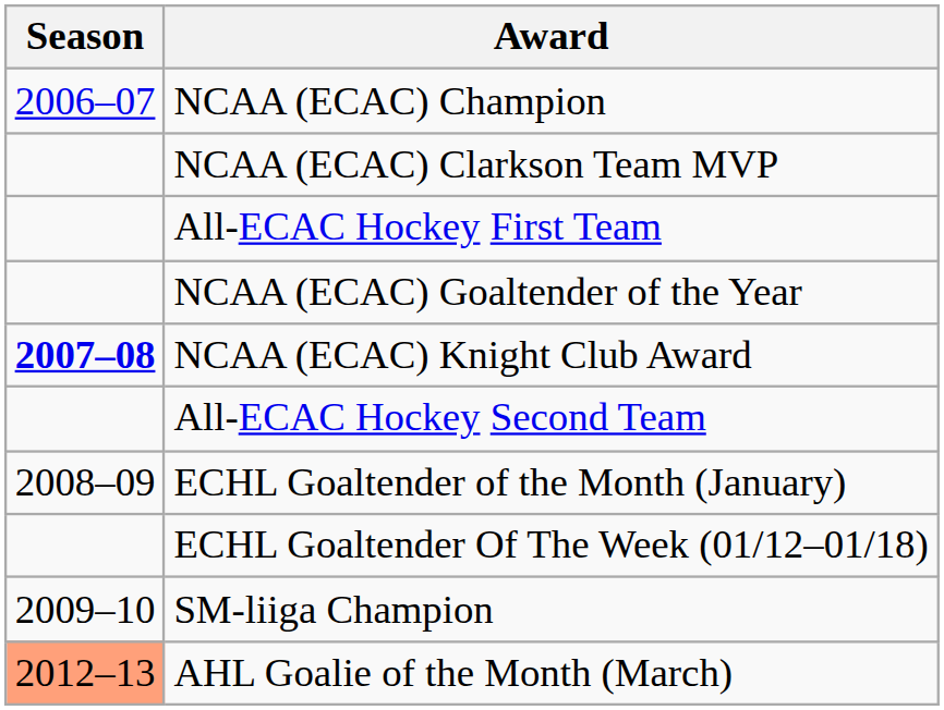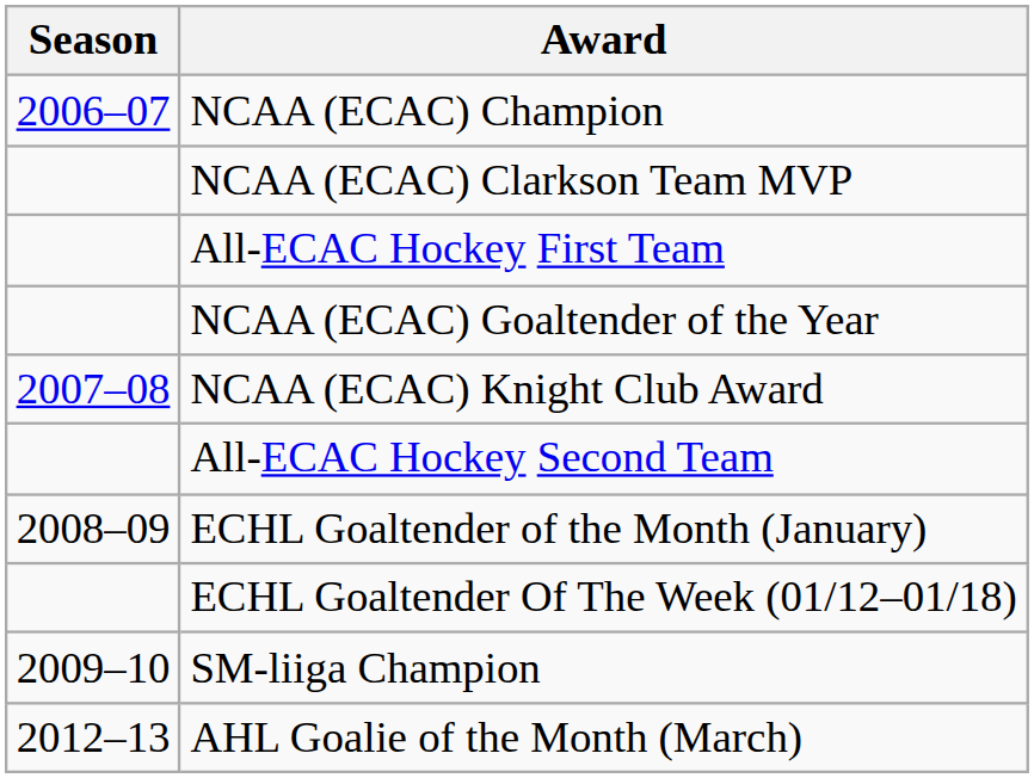NCAA (ECAC) Knight Club Award | Season: bold -> normal
AHL Goalie of the Month (March) | Season: lightsalmon background -> no background
